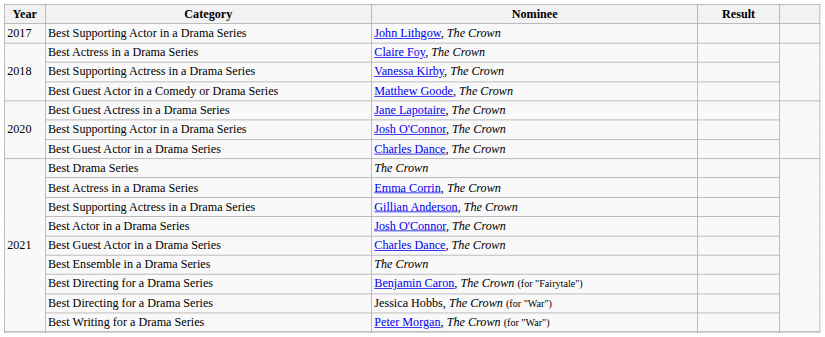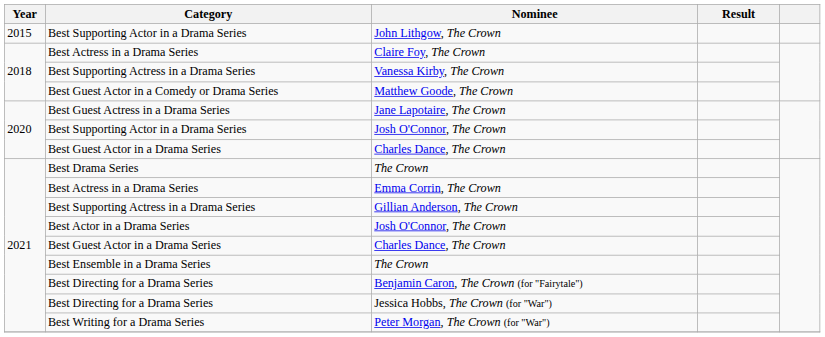John Lithgow, The Crown | Year: 2017 -> 2015
